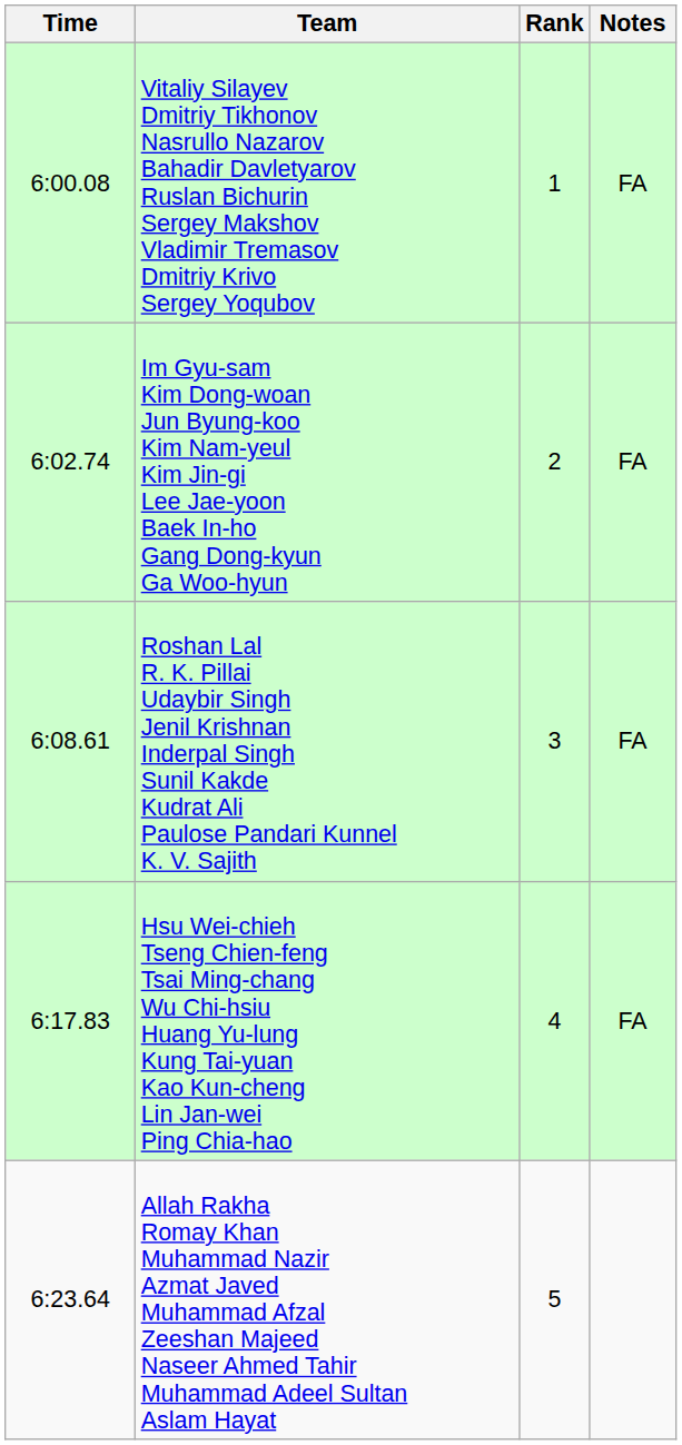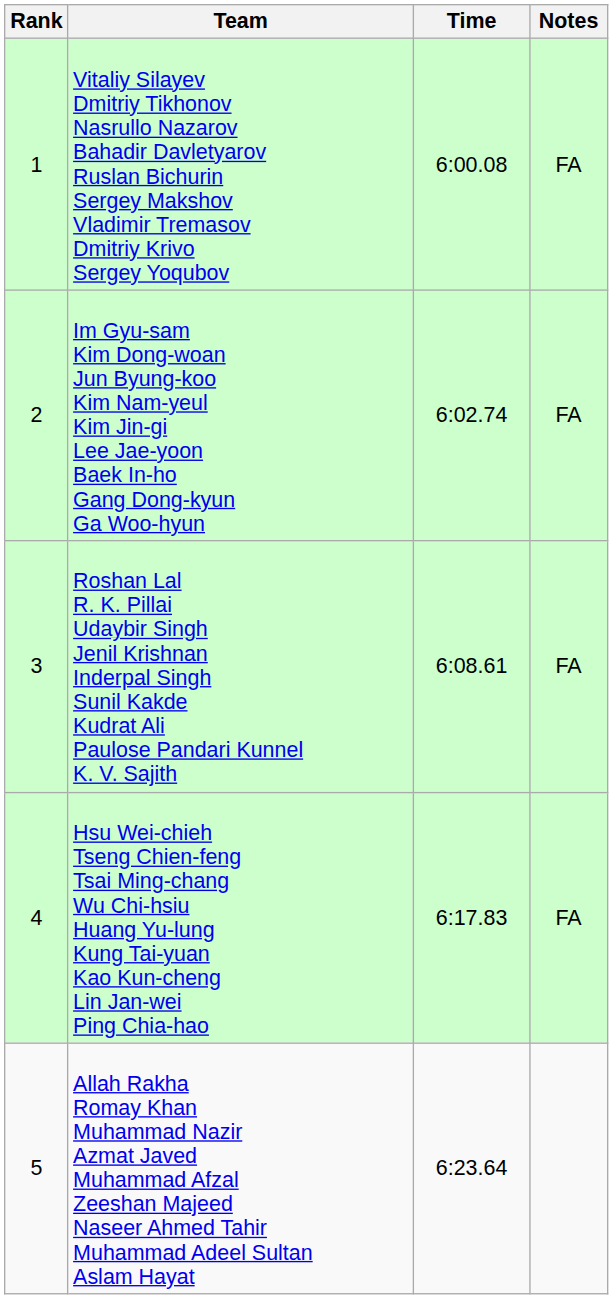columns swapped: Rank <-> Time
